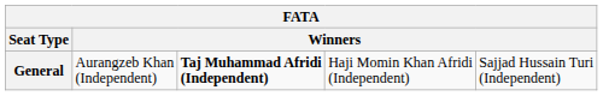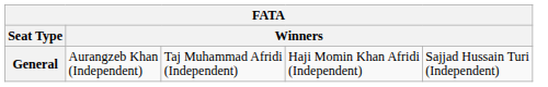General | column 3: bold -> normal
